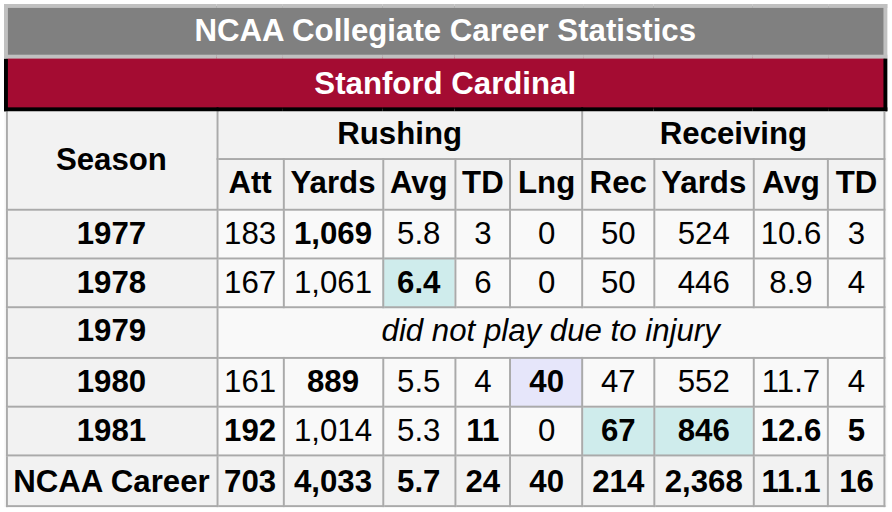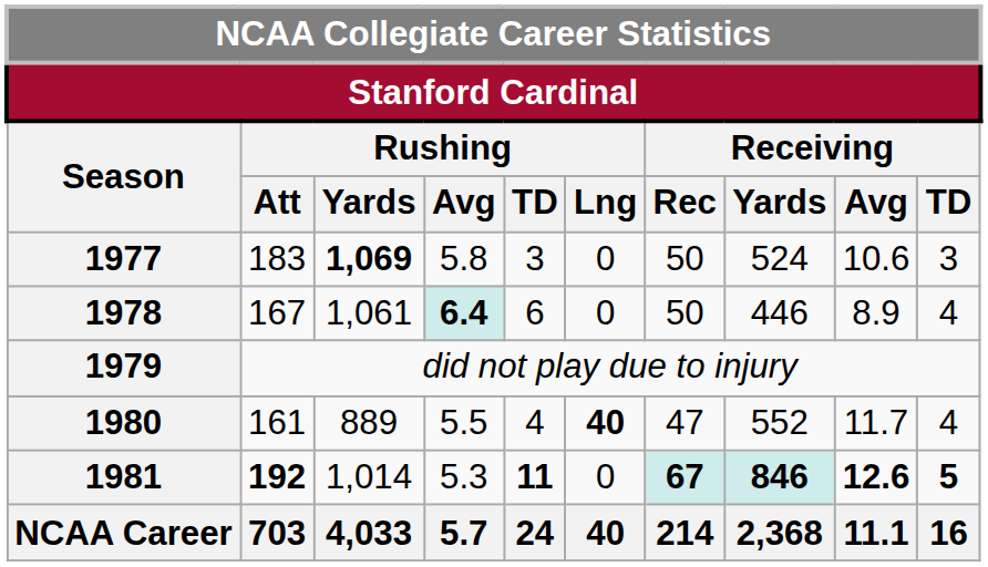1980 | Rushing / Yards: bold -> normal
1980 | Rushing / Lng: lavender background -> no background
